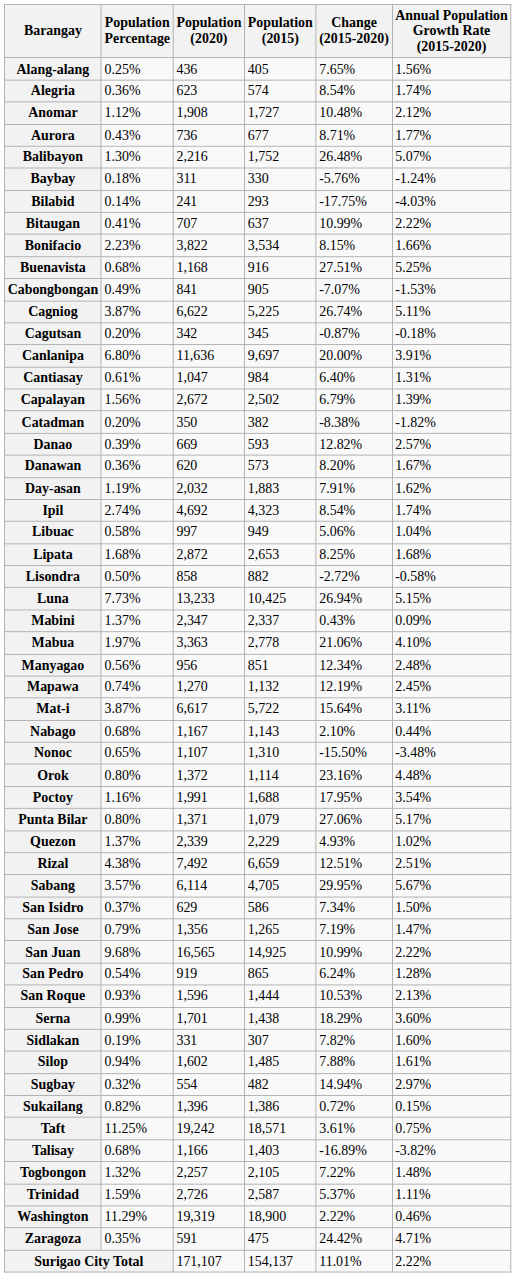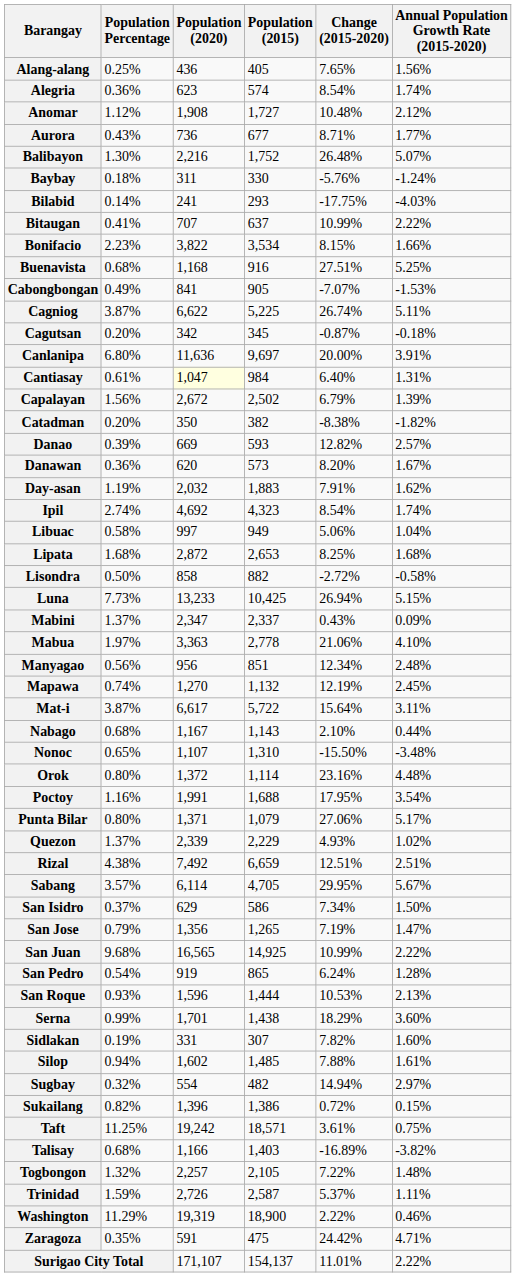Cantiasay | Population (2020): no background -> lightyellow background
